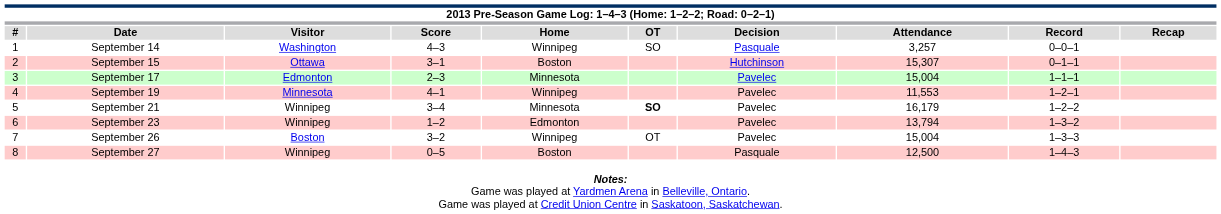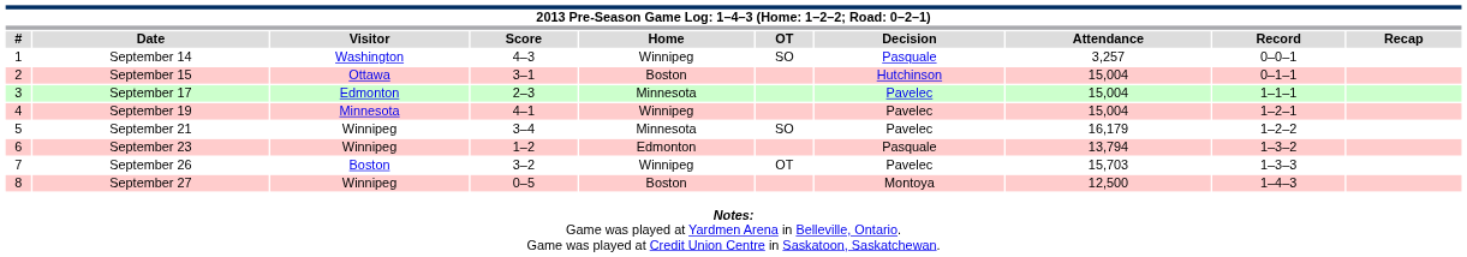September 15 | Attendance: 15,307 -> 15,004
September 19 | Attendance: 11,553 -> 15,004
September 21 | OT: bold -> normal
September 23 | Decision: Pavelec -> Pasquale
September 26 | Attendance: 15,004 -> 15,703
September 27 | Decision: Pasquale -> Montoya
